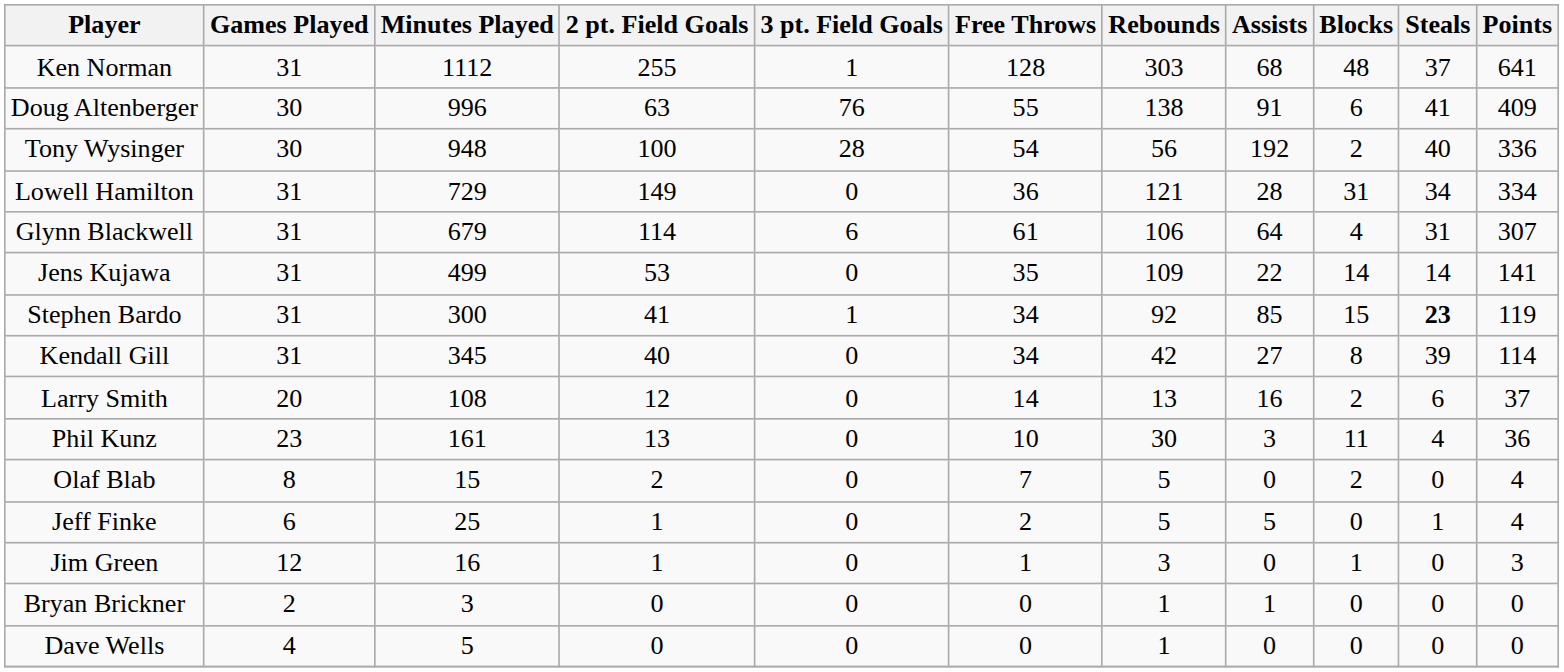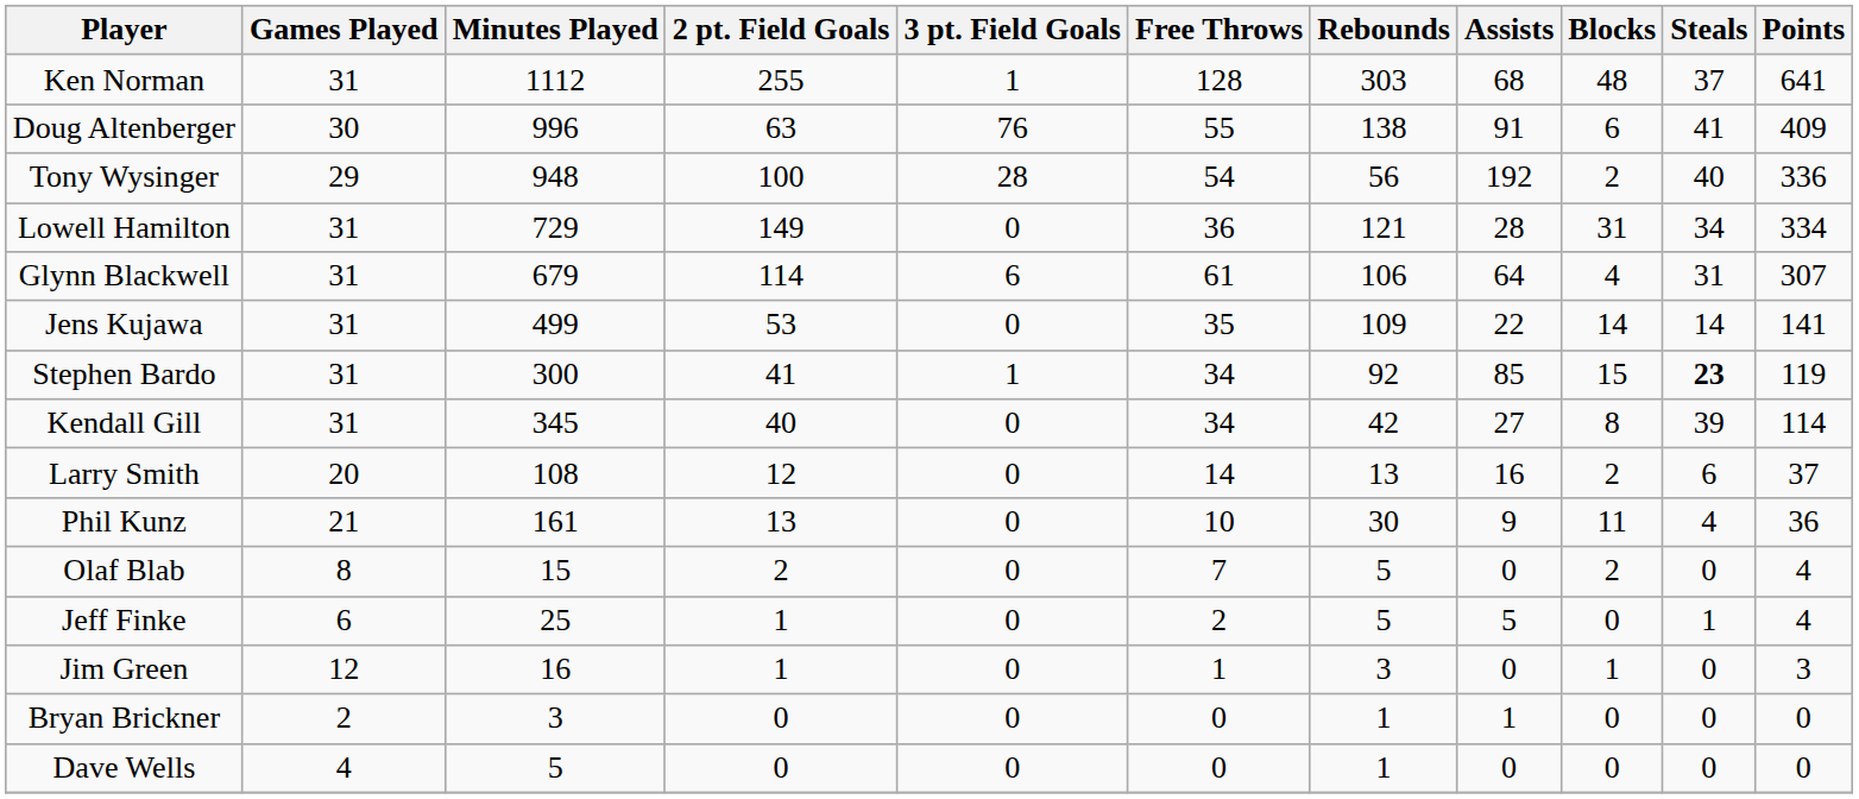Tony Wysinger | Games Played: 30 -> 29
Phil Kunz | Games Played: 23 -> 21
Phil Kunz | Assists: 3 -> 9
